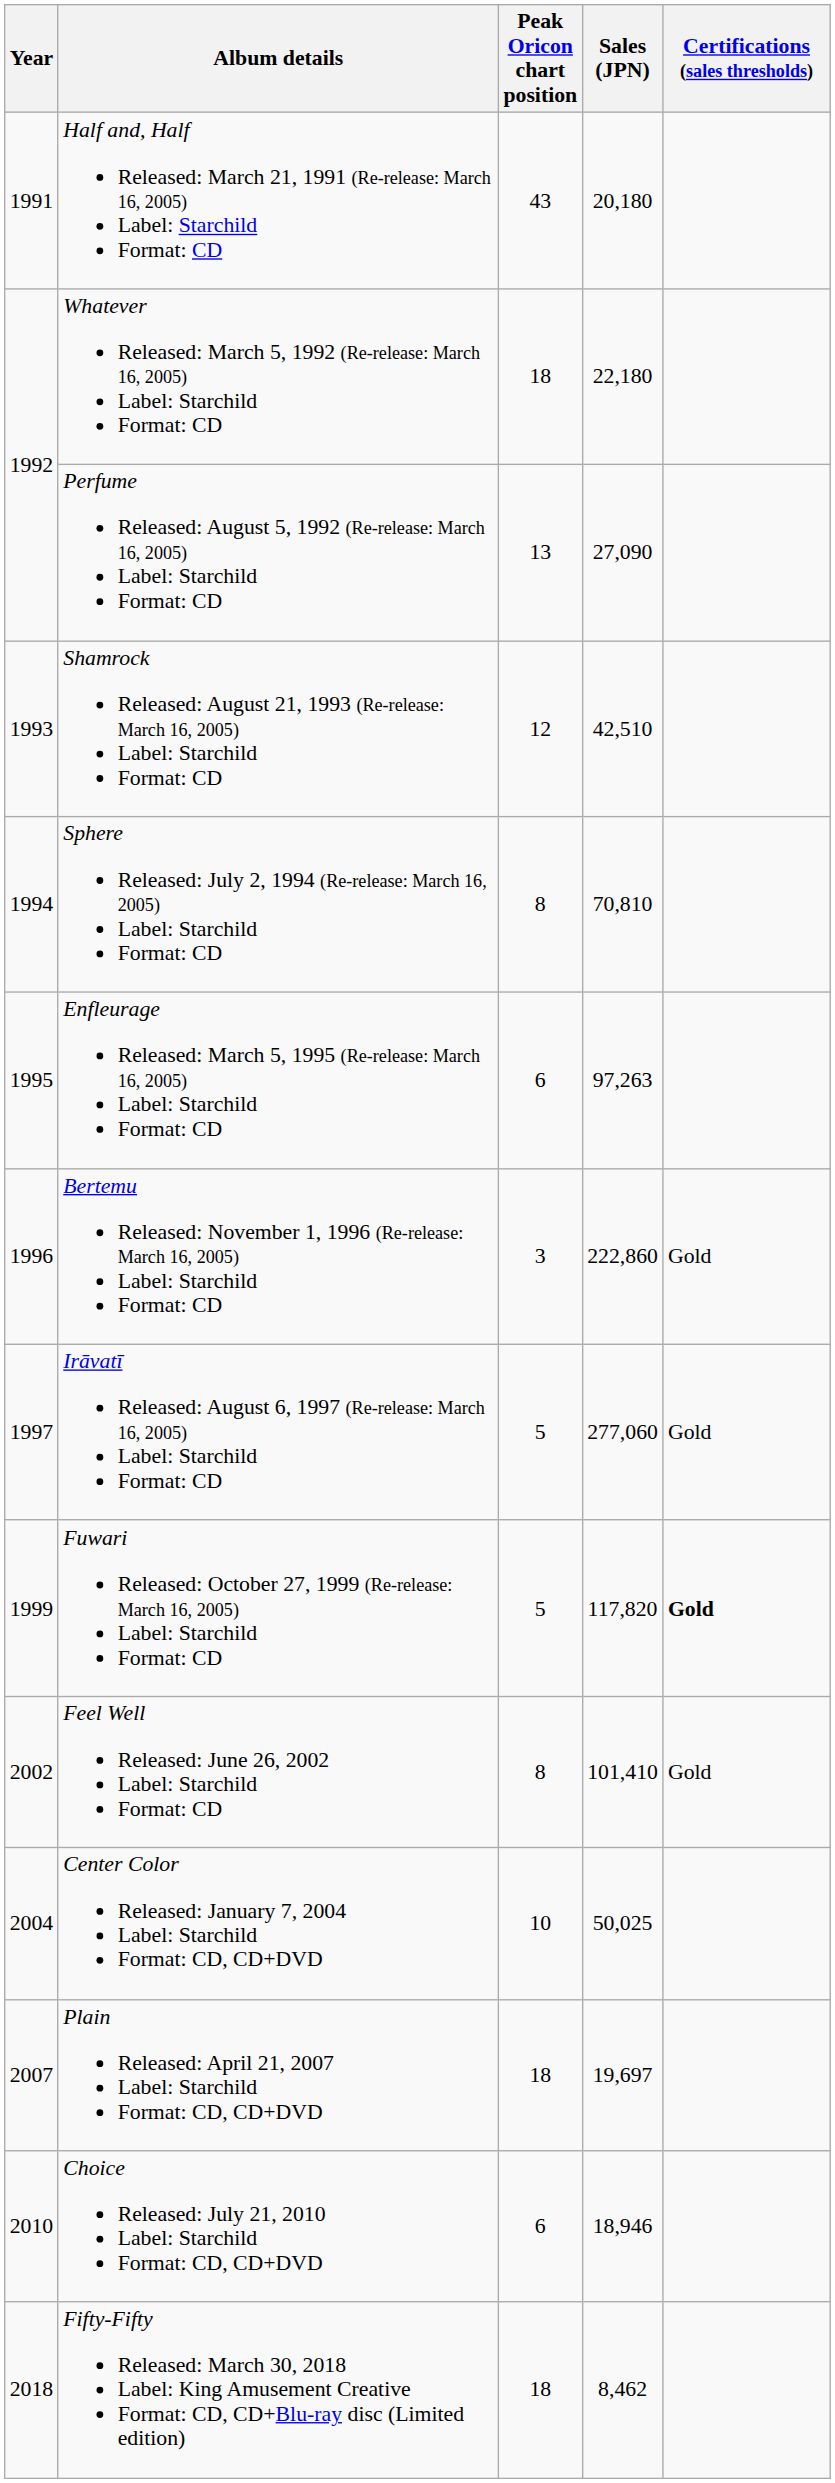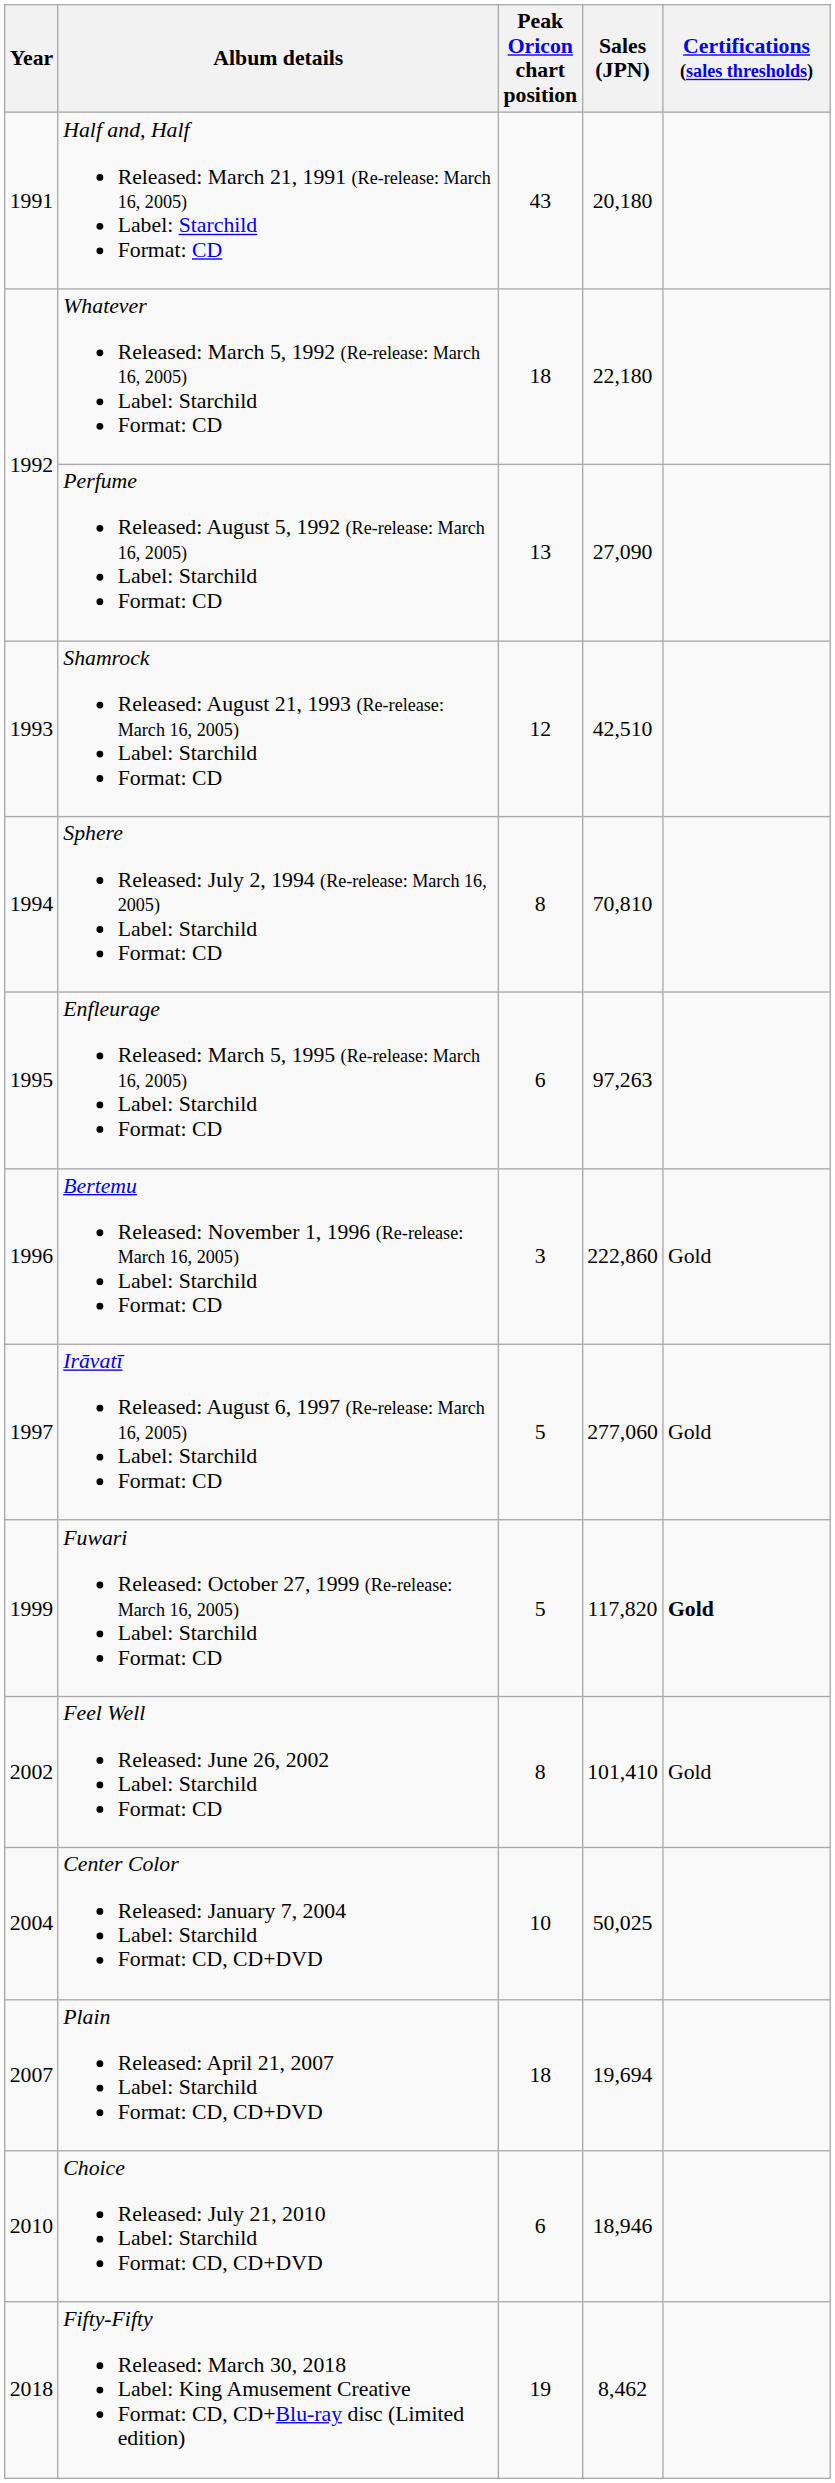row 13 | Sales (JPN): 19,697 -> 19,694
row 15 | Peak Oricon chart position: 18 -> 19
